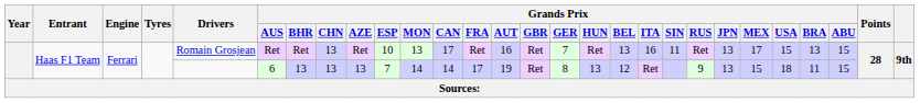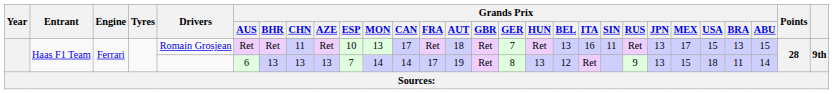row 3 | Grands Prix / CHN: 13 -> 11
row 3 | Grands Prix / AUT: 16 -> 18
row 4 | Grands Prix / ABU: 15 -> 14
